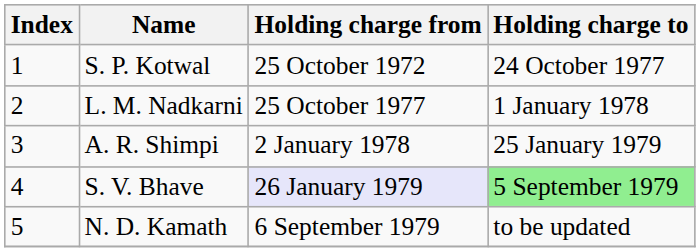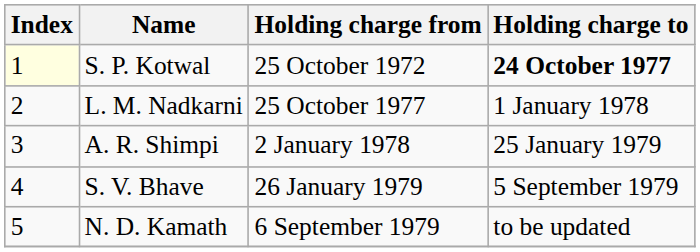S. P. Kotwal | Index: no background -> lightyellow background
S. P. Kotwal | Holding charge to: normal -> bold
S. V. Bhave | Holding charge from: lavender background -> no background
S. V. Bhave | Holding charge to: lightgreen background -> no background
